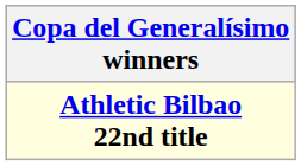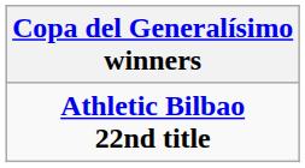row 2 | column 1: lightyellow background -> no background
